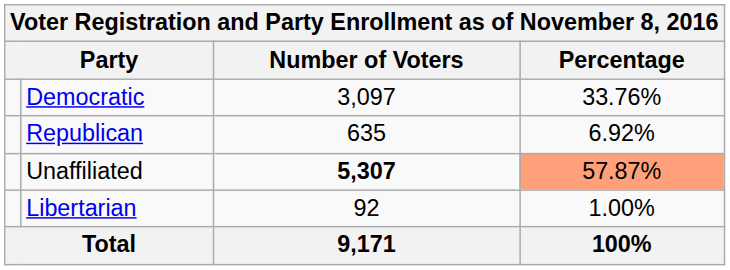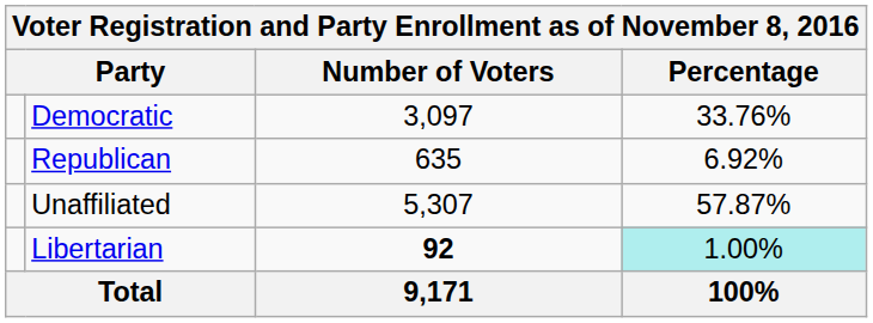Unaffiliated | Number of Voters: bold -> normal
Unaffiliated | Percentage: lightsalmon background -> no background
Libertarian | Number of Voters: normal -> bold
Libertarian | Percentage: no background -> paleturquoise background
